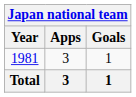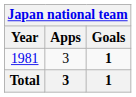1981 | Goals: normal -> bold
